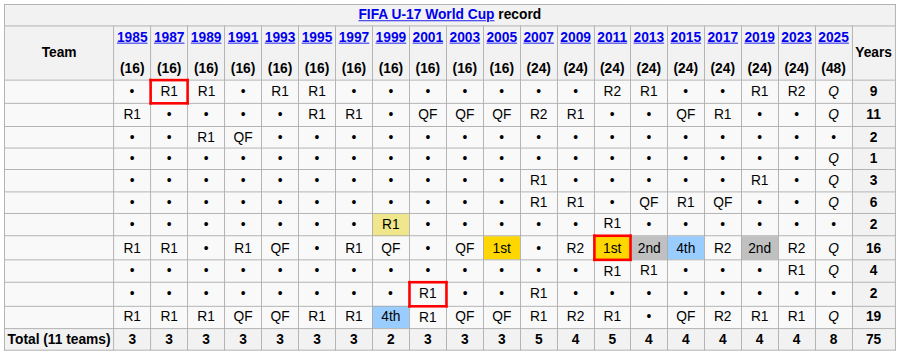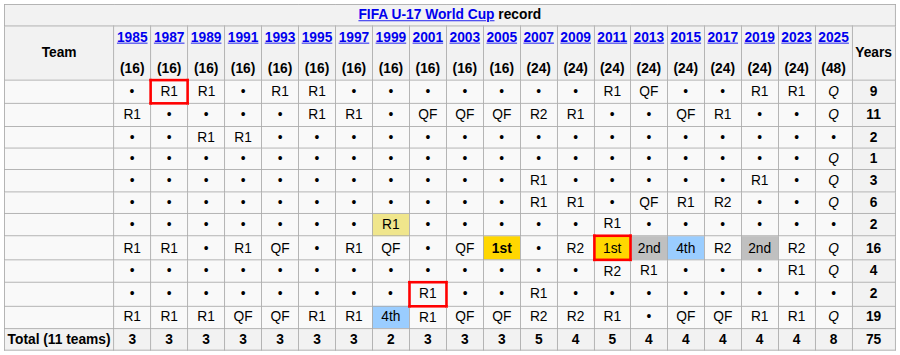row 3 | 2011 (24): R2 -> R1
row 3 | 2013 (24): R1 -> QF
row 3 | 2023 (24): R2 -> R1
row 5 | 1991 (16): QF -> R1
row 8 | 2017 (24): QF -> R2
row 10 | 2005 (16): normal -> bold
row 11 | 2011 (24): R1 -> R2
row 13 | 2007 (24): R1 -> R2
row 13 | 2017 (24): R2 -> QF
